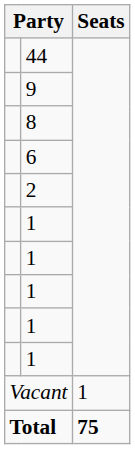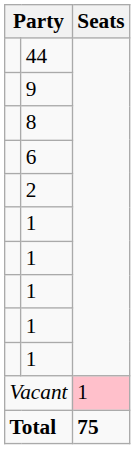Vacant | Seats: no background -> pink background
